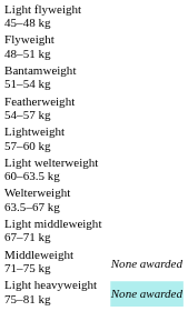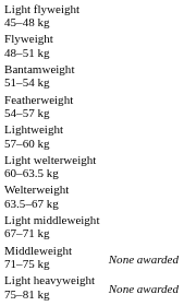Light heavyweight 75–81 kg / None awarded | column 2: paleturquoise background -> no background
